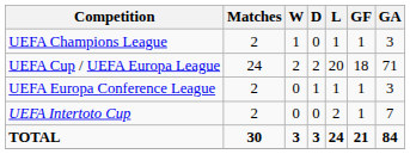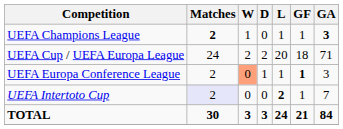UEFA Champions League | Matches: normal -> bold
UEFA Champions League | GA: normal -> bold
UEFA Europa Conference League | W: no background -> lightsalmon background
UEFA Europa Conference League | GF: normal -> bold
UEFA Intertoto Cup | Matches: no background -> lavender background
UEFA Intertoto Cup | L: normal -> bold
